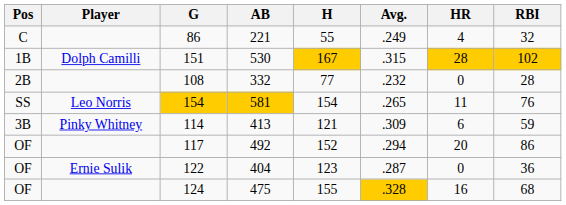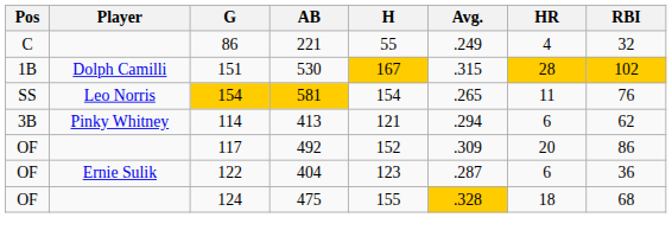- row: 2B | 108 | 332 | 77 | .232 | 0 | 28
114 | Avg.: .309 -> .294
114 | RBI: 59 -> 62
117 | Avg.: .294 -> .309
122 | HR: 0 -> 6
124 | HR: 16 -> 18
